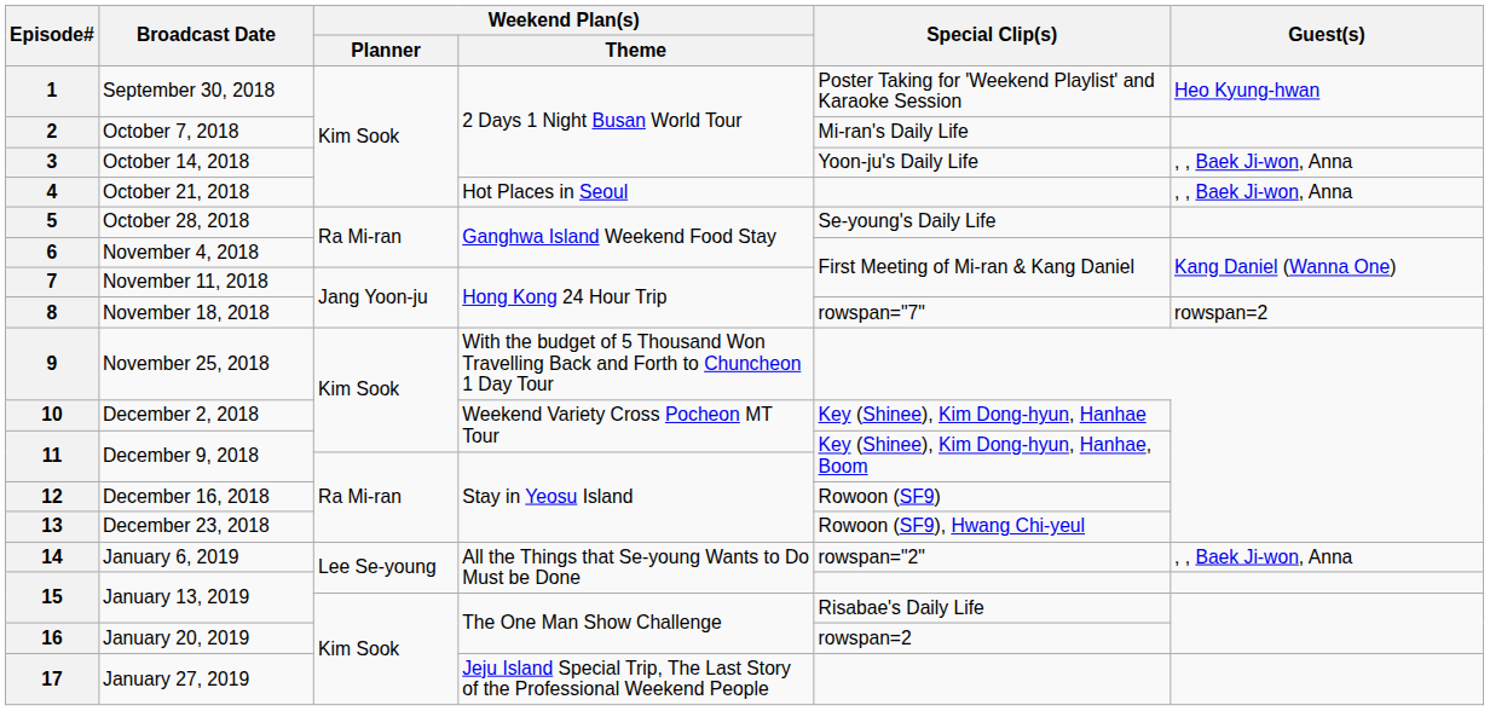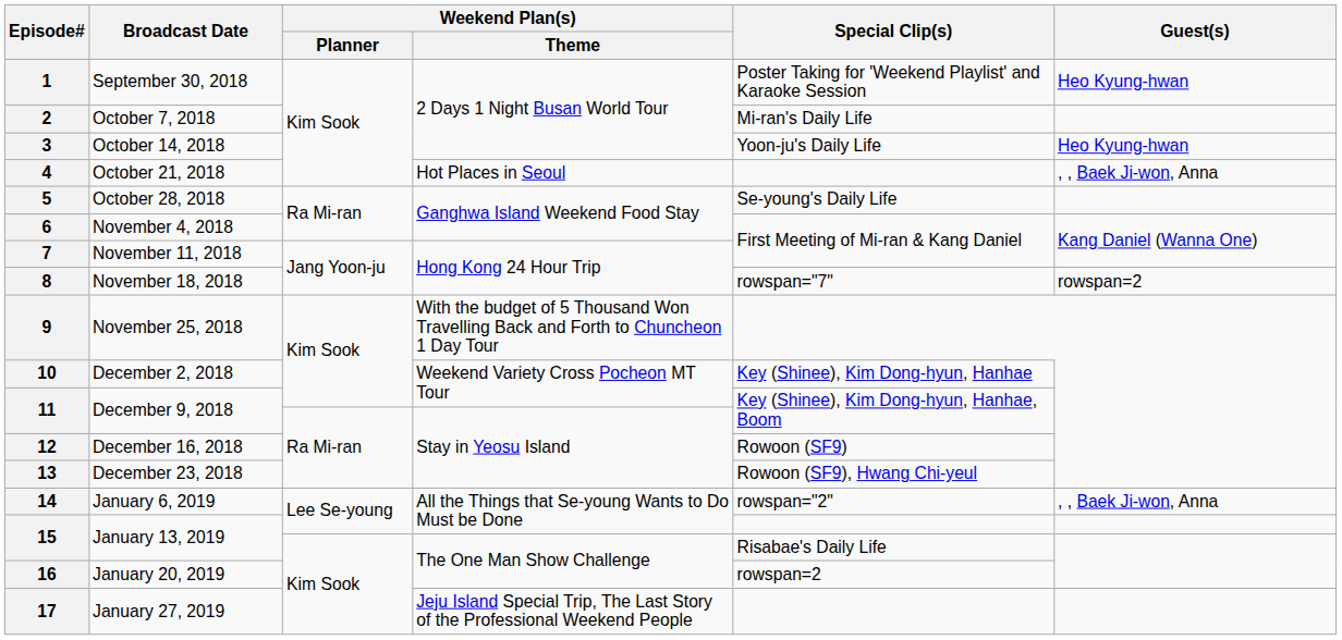3 | Guest(s): , , Baek Ji-won, Anna -> Heo Kyung-hwan
